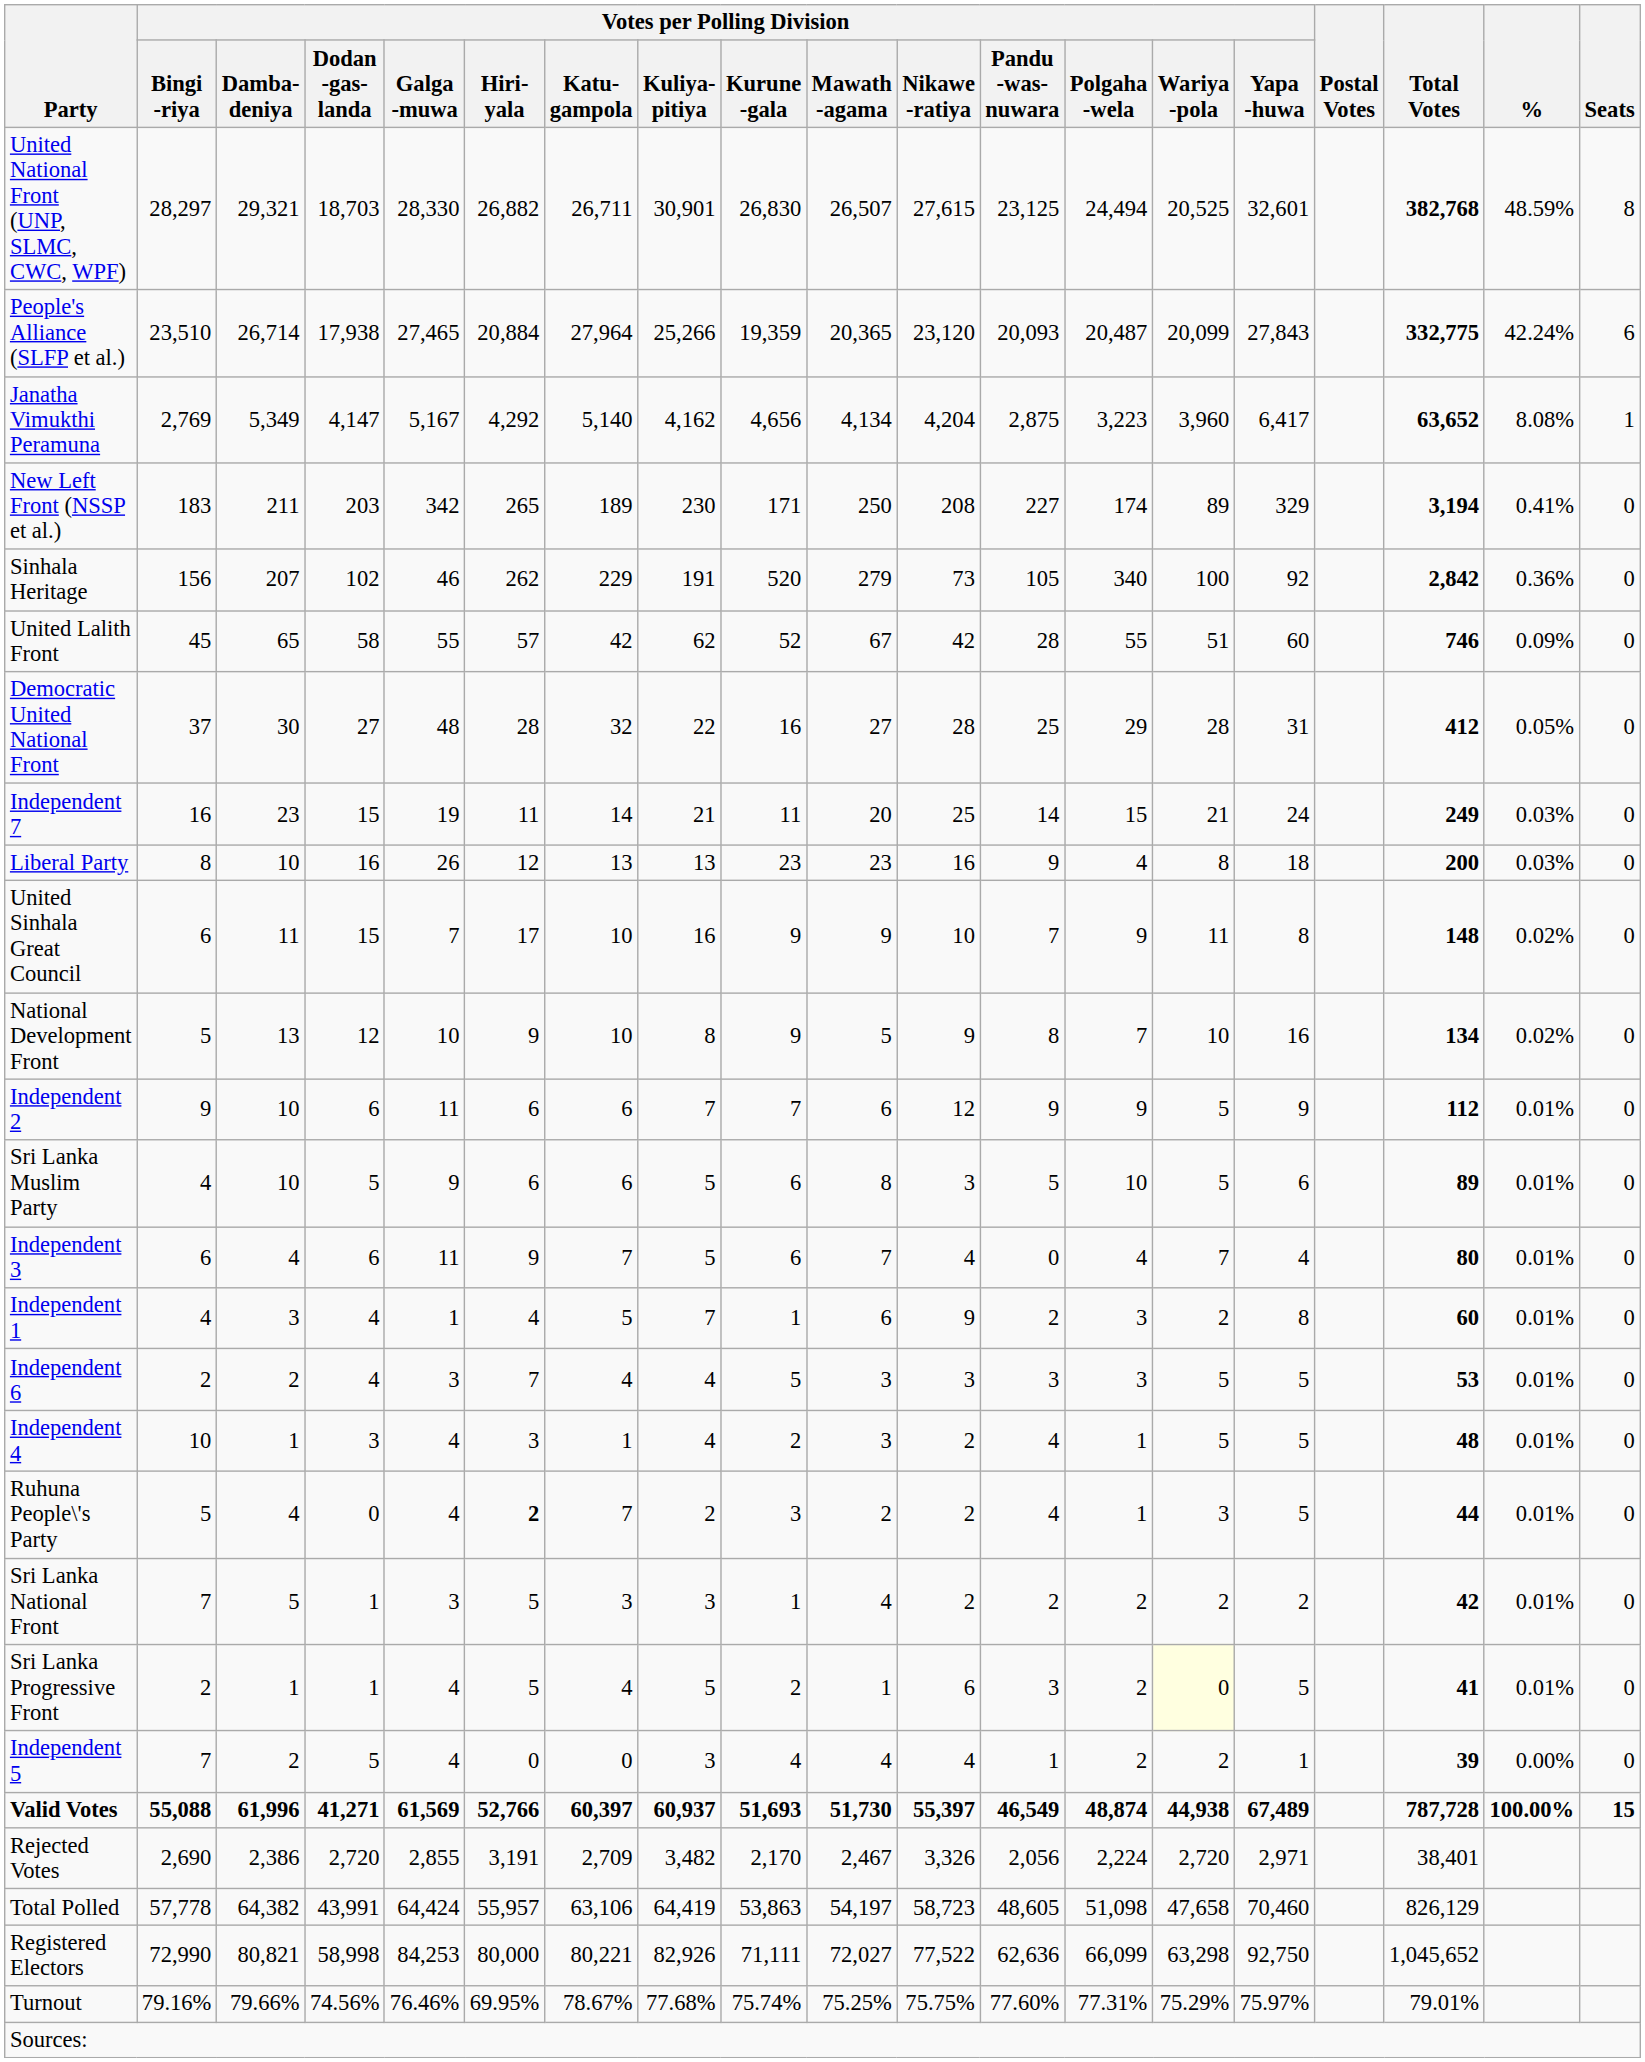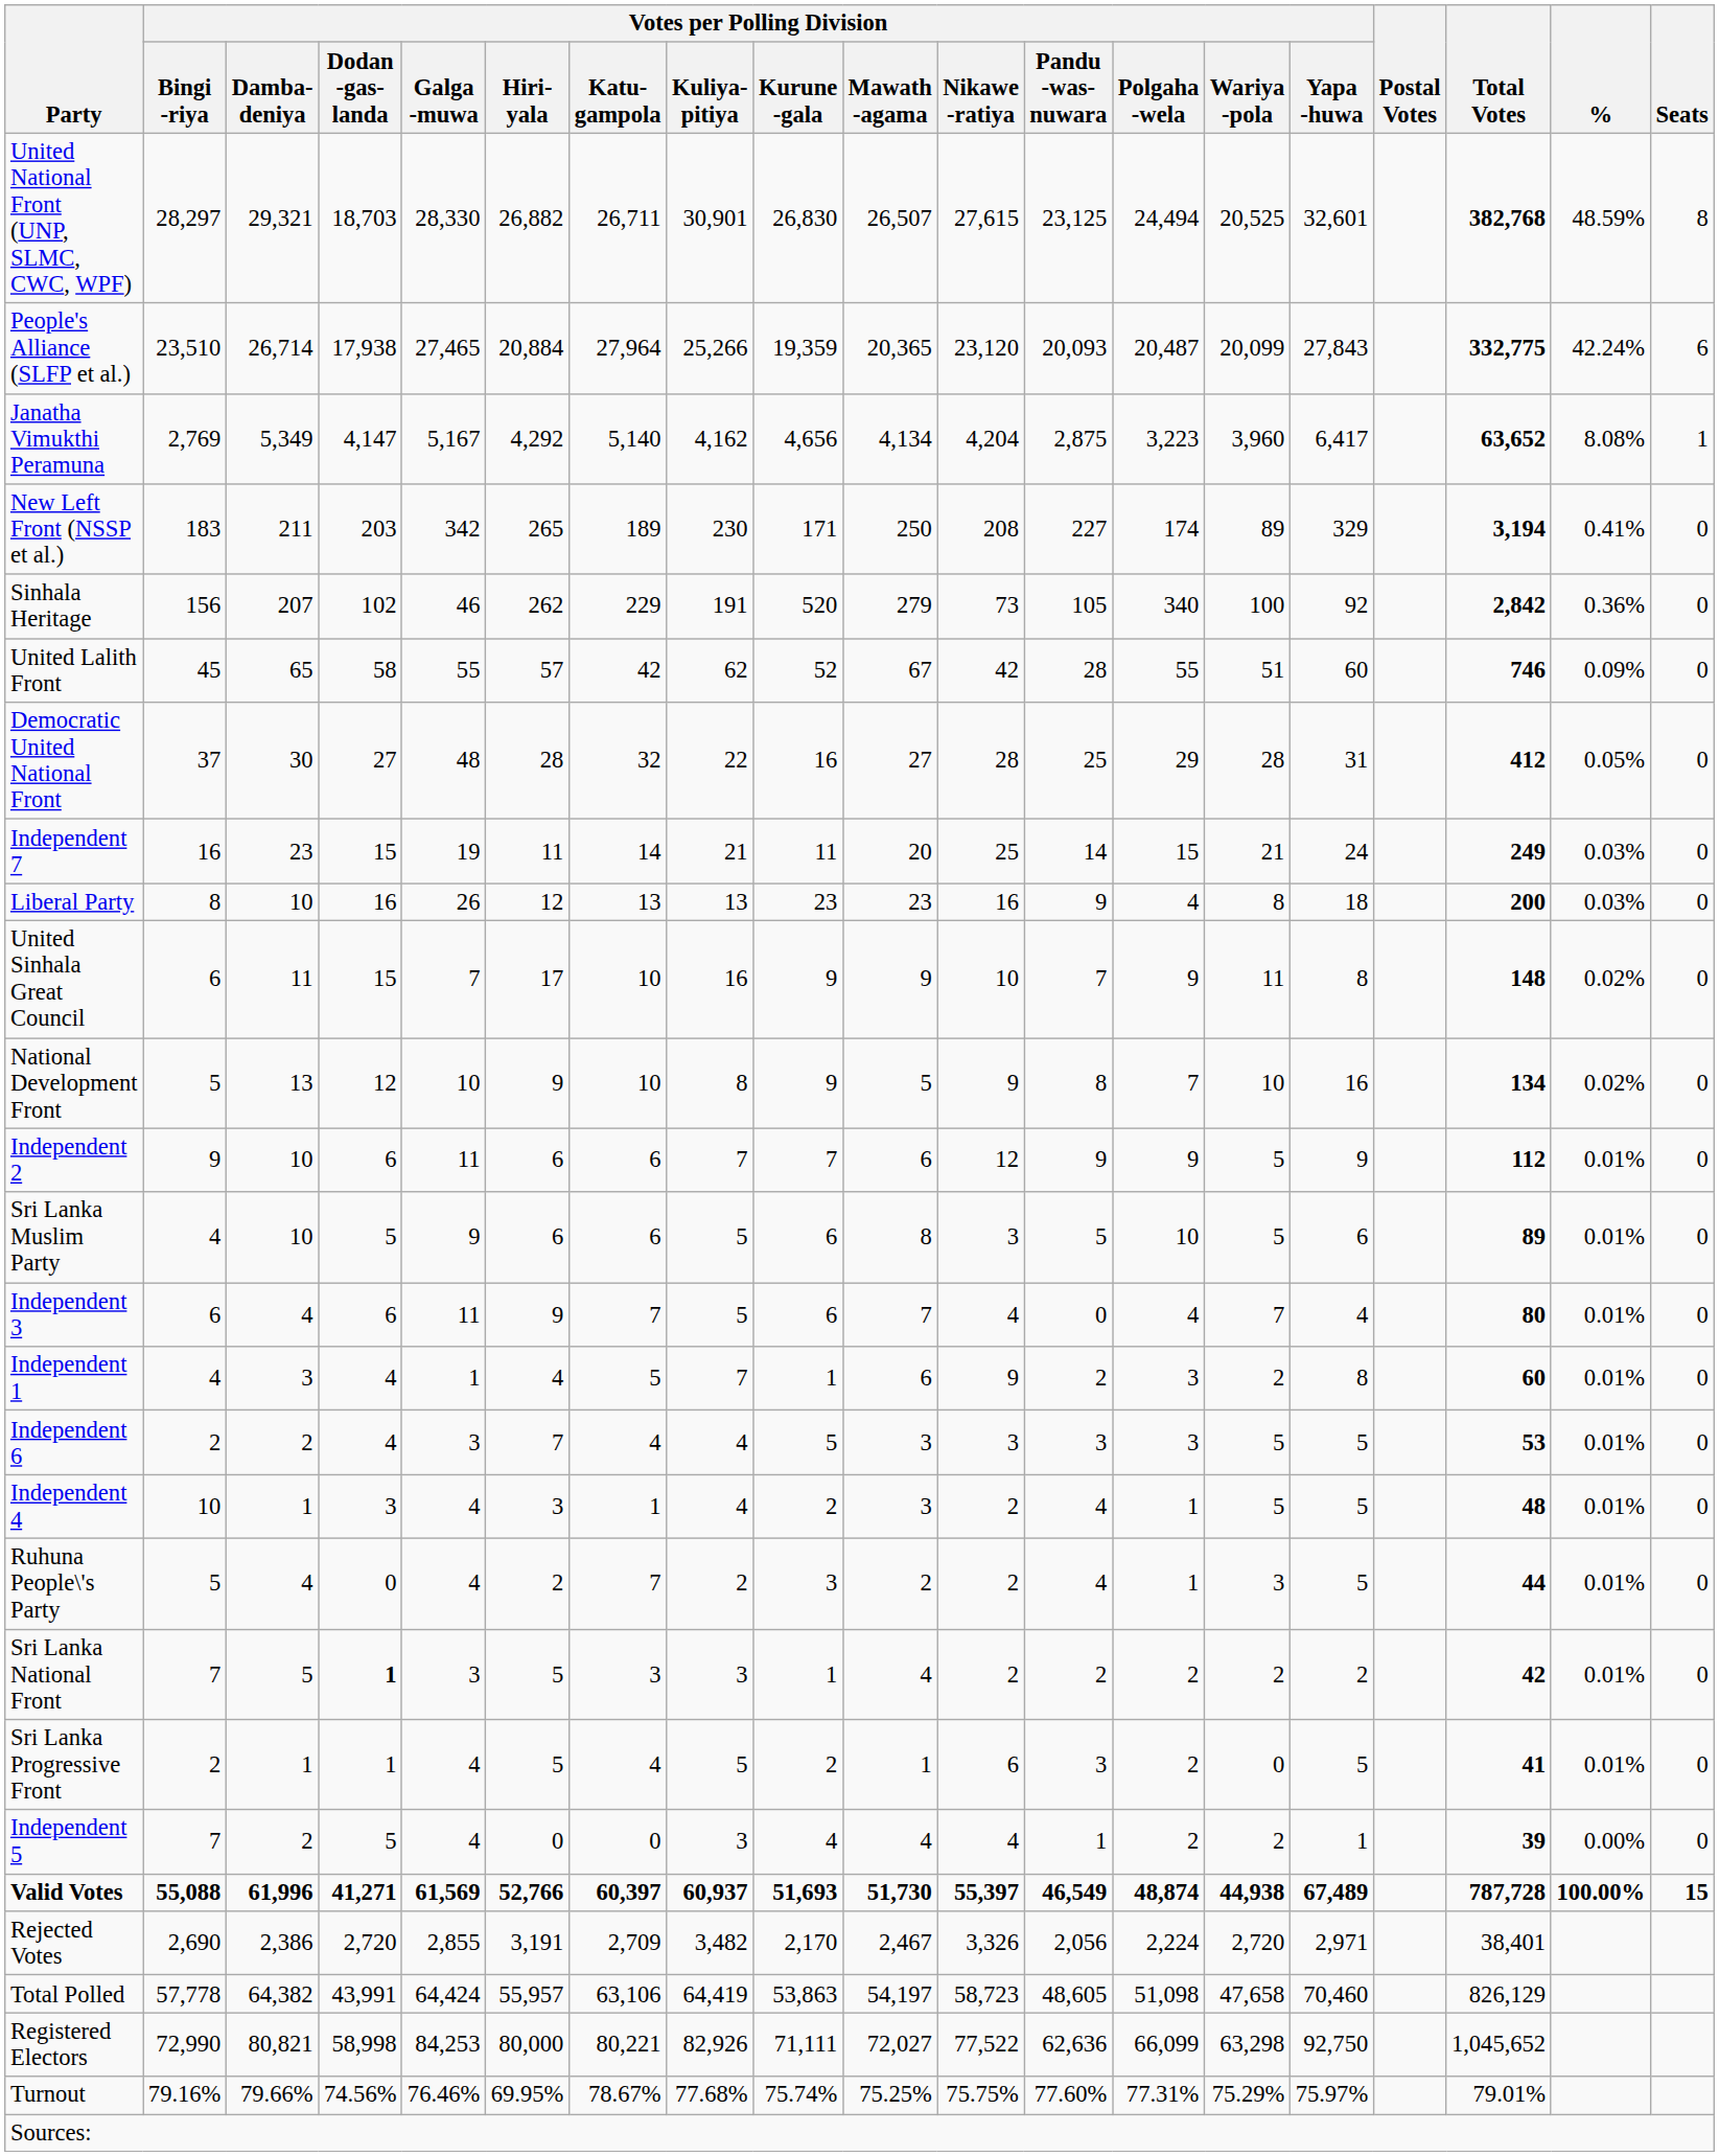Ruhuna People\'s Party | Votes per Polling Division / Hiri- yala: bold -> normal
Sri Lanka National Front | Votes per Polling Division / Dodan -gas- landa: normal -> bold
Sri Lanka Progressive Front | Votes per Polling Division / Wariya -pola: lightyellow background -> no background
